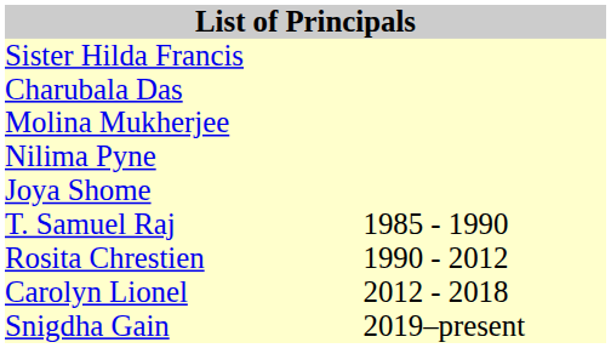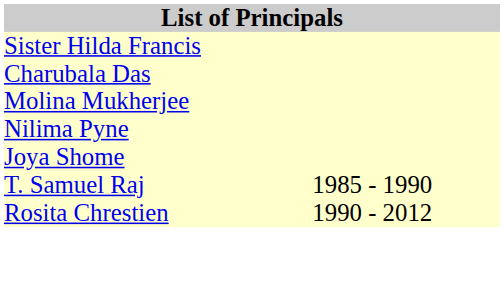- row: Carolyn Lionel | 2012 - 2018
- row: Snigdha Gain | 2019–present
